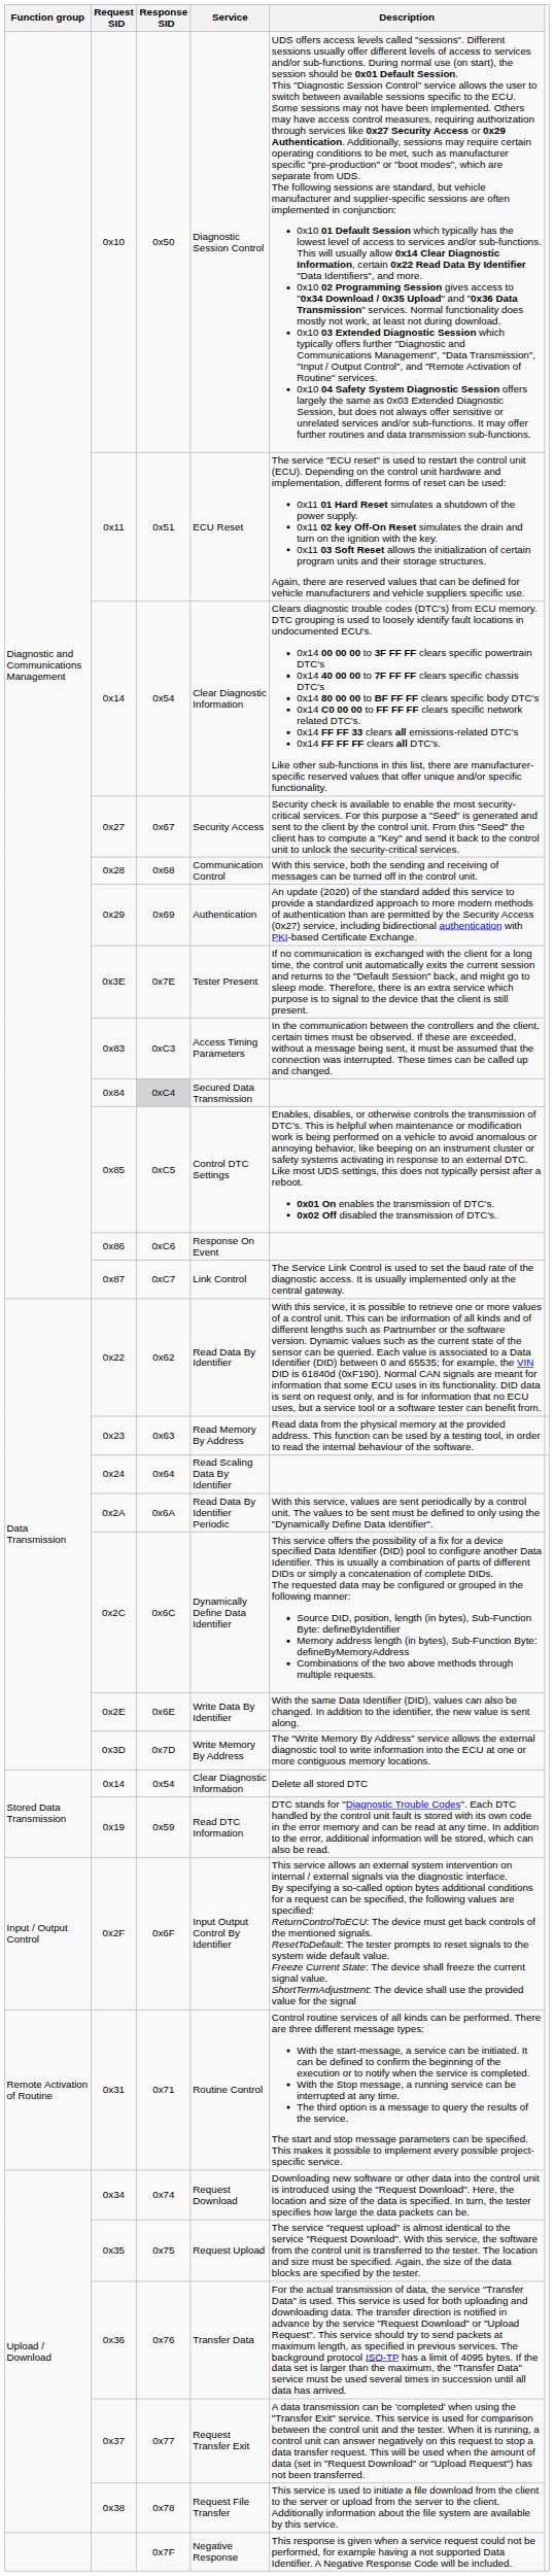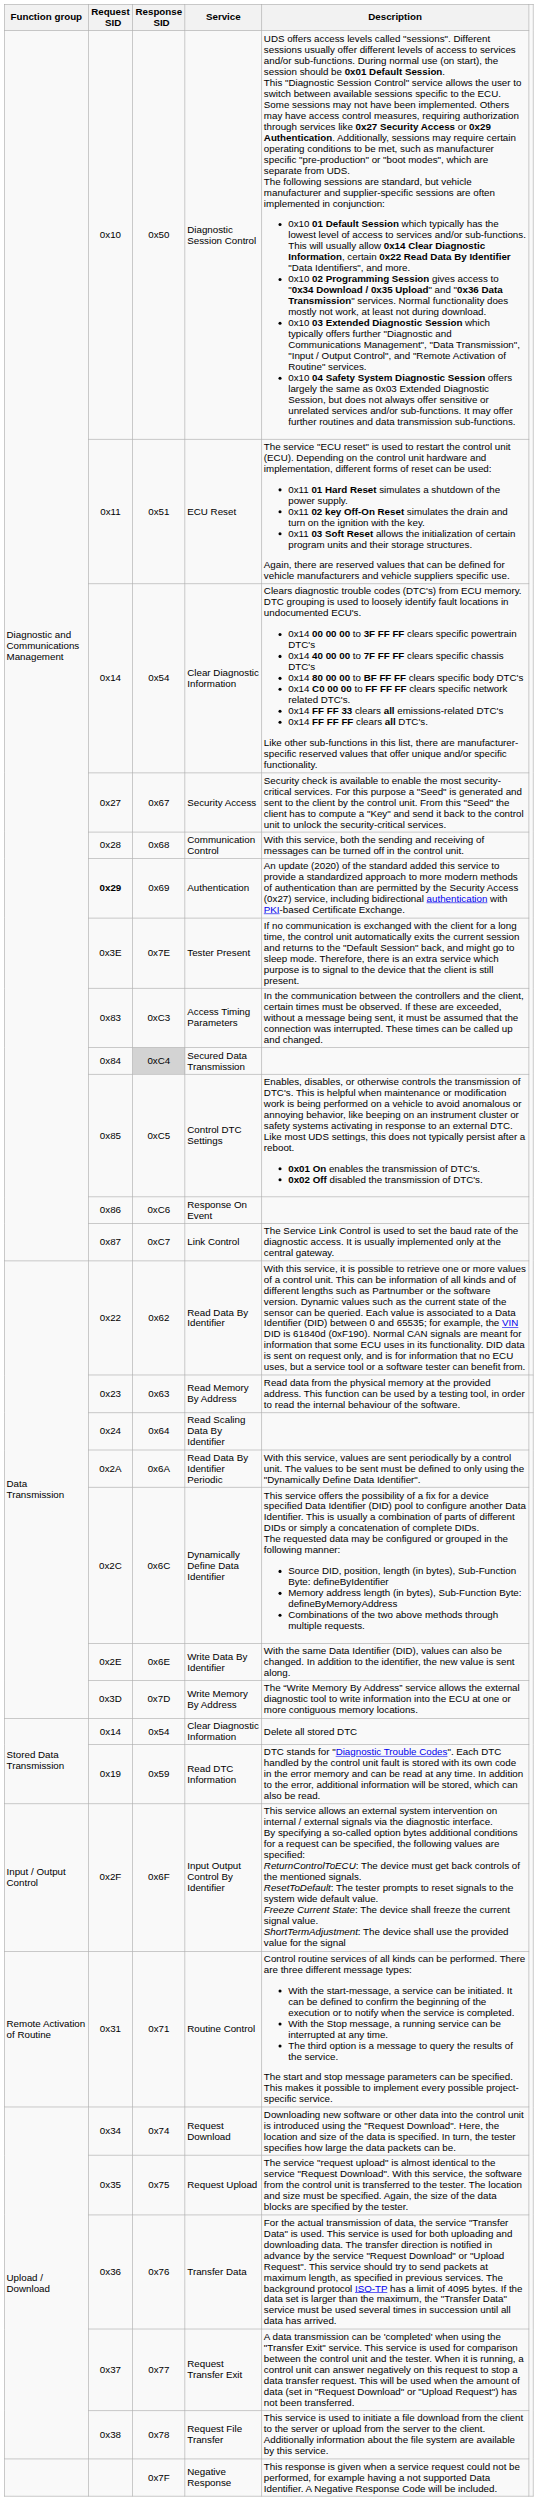Authentication | Request SID: normal -> bold
